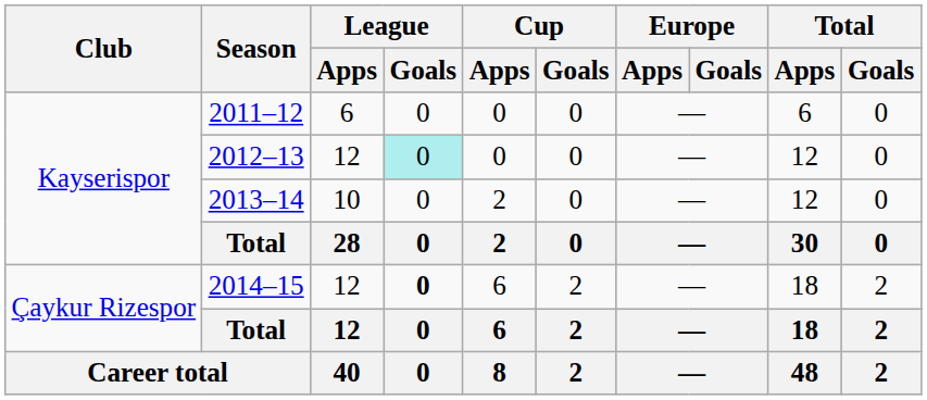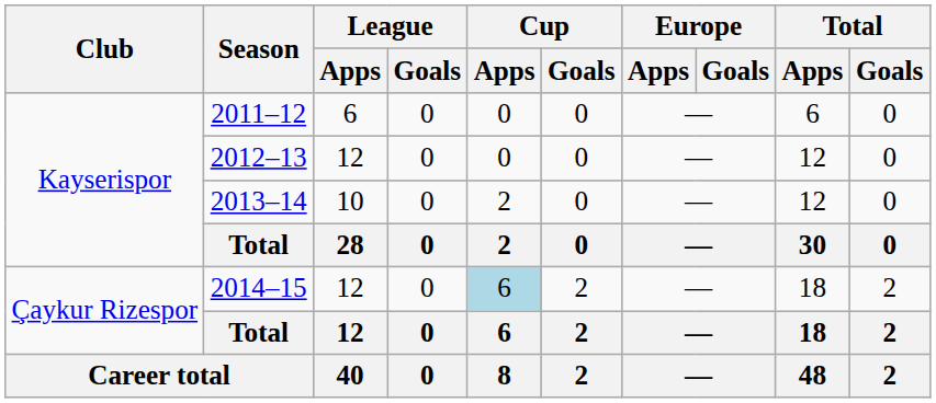2012–13 | League / Goals: paleturquoise background -> no background
2014–15 | League / Goals: bold -> normal
2014–15 | Cup / Apps: no background -> lightblue background
